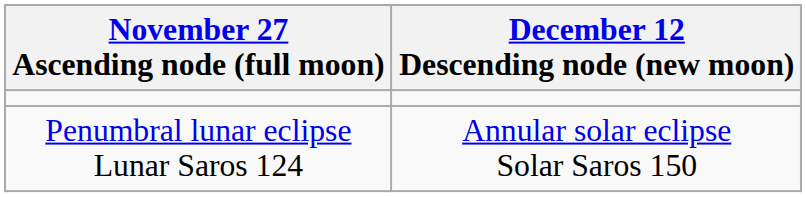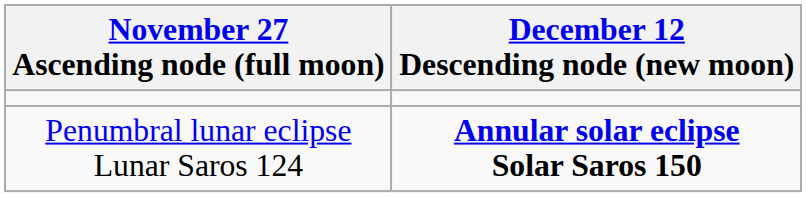Penumbral lunar eclipse Lunar Saros 124 | December 12 Descending node (new moon): normal -> bold
